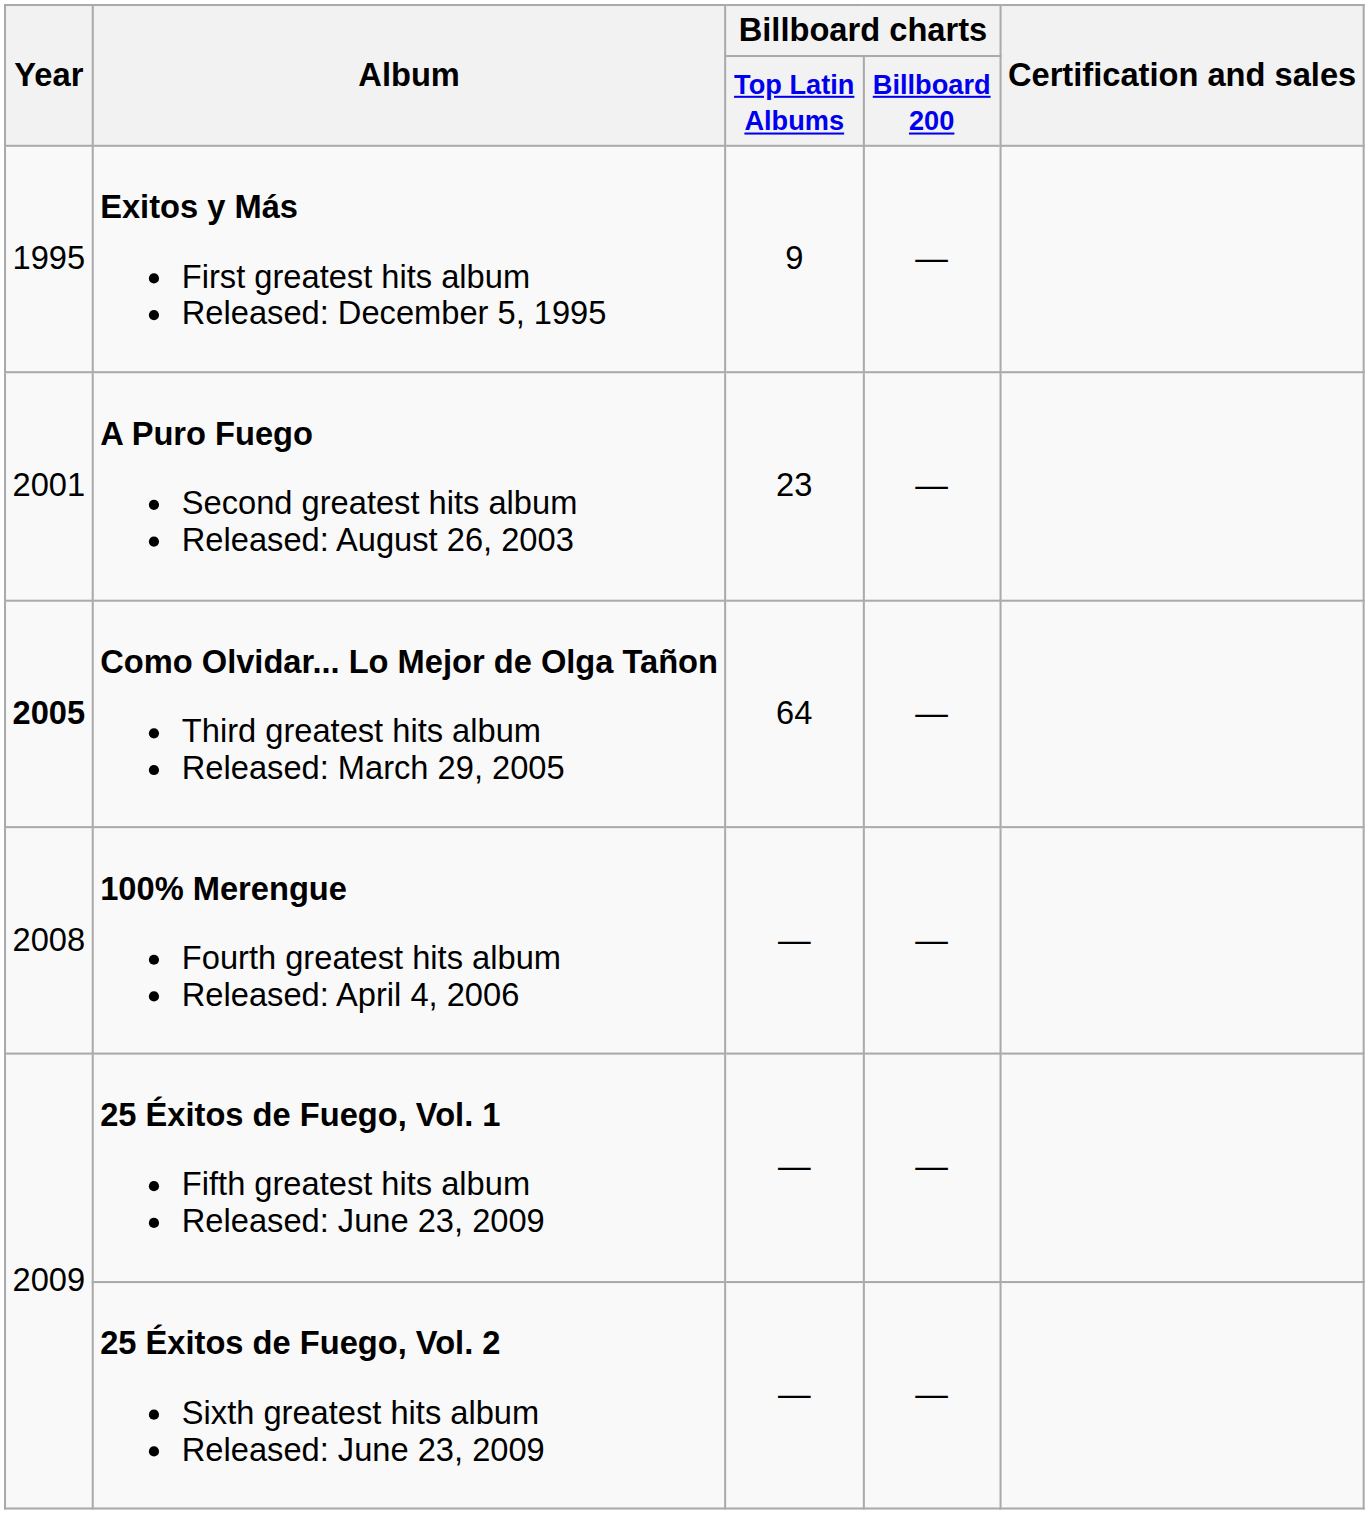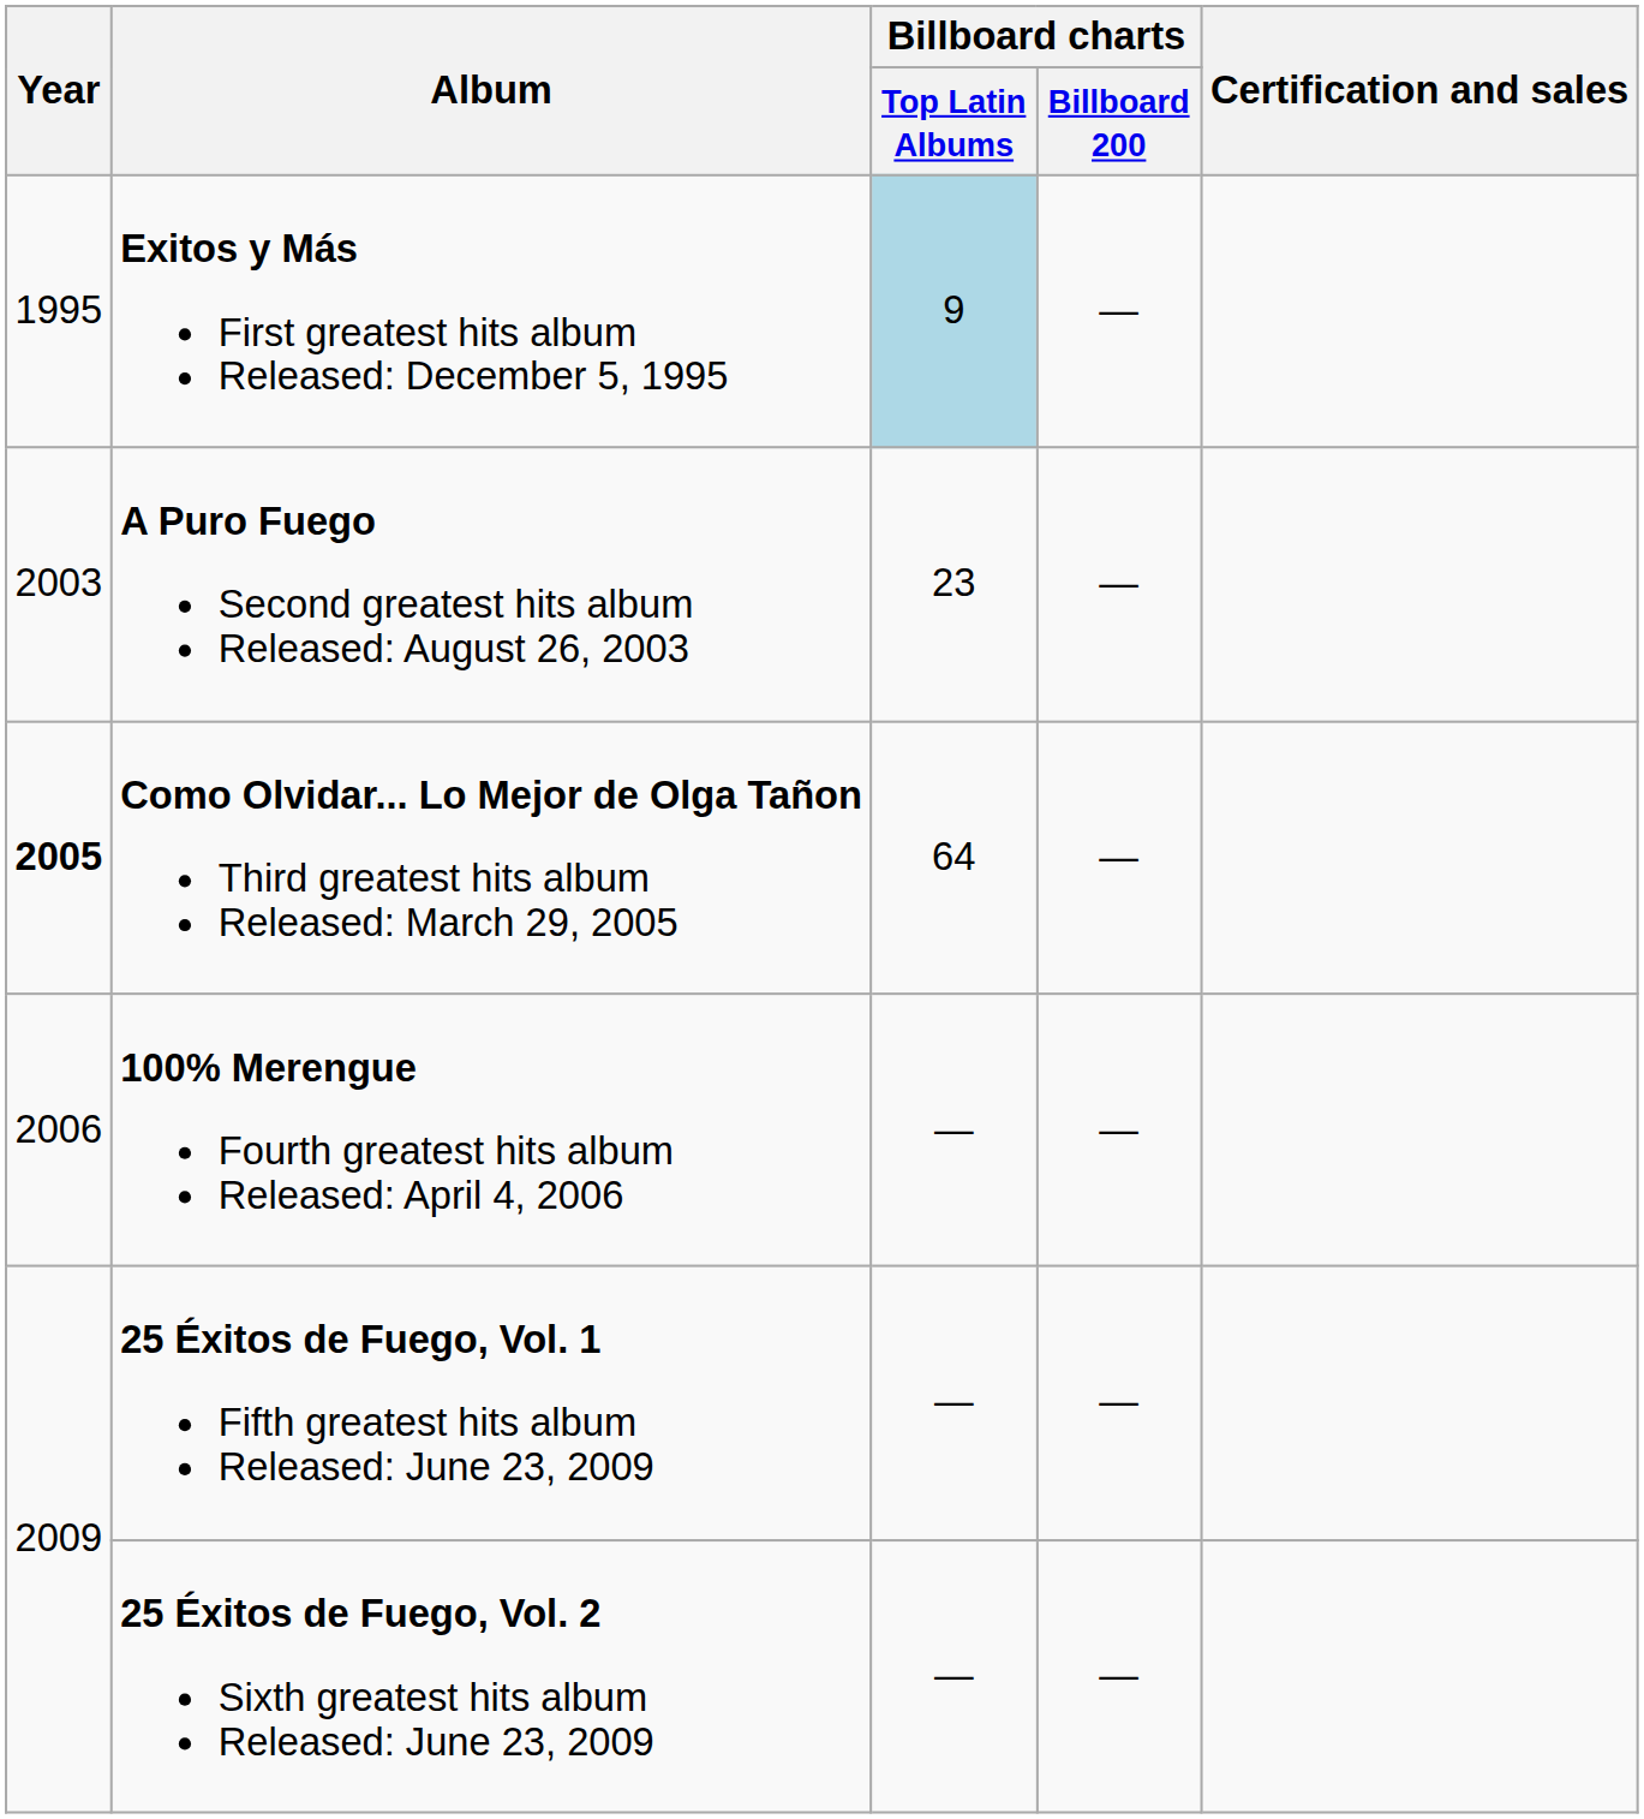row 3 | Billboard charts / Top Latin Albums: no background -> lightblue background
row 4 | Year: 2001 -> 2003
row 6 | Year: 2008 -> 2006
